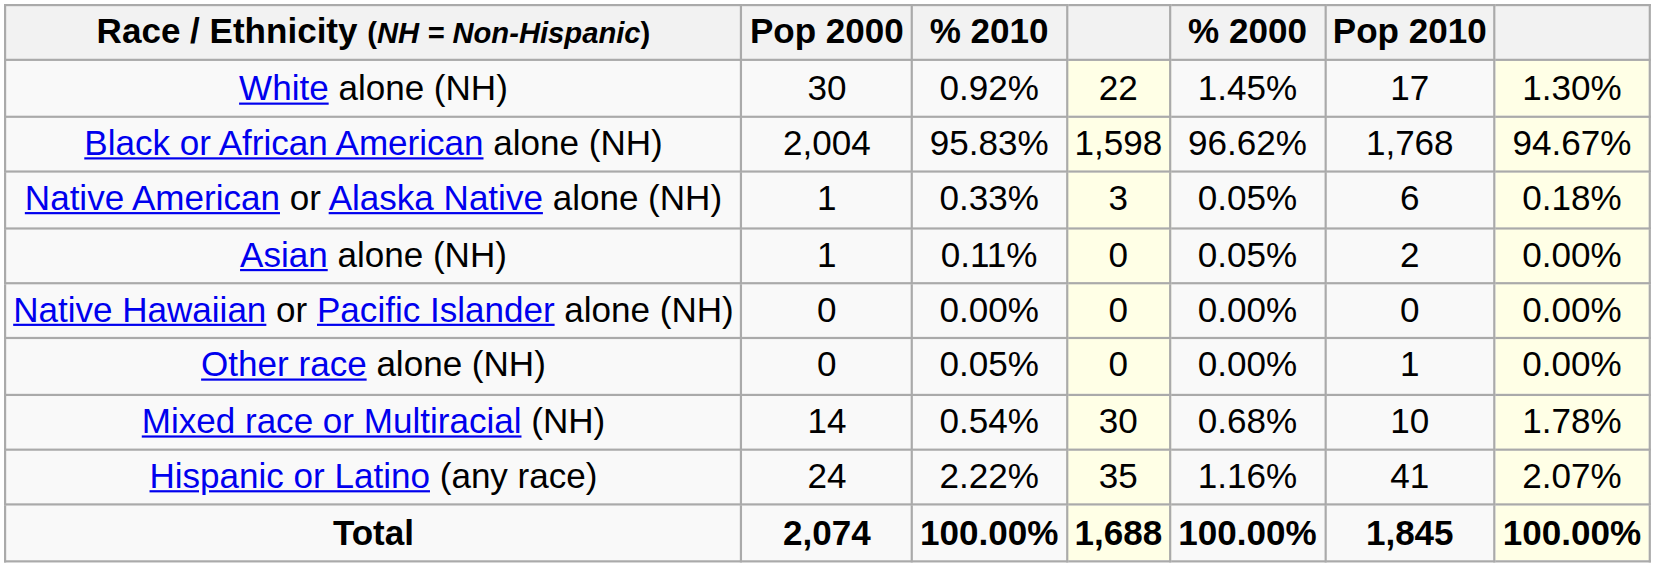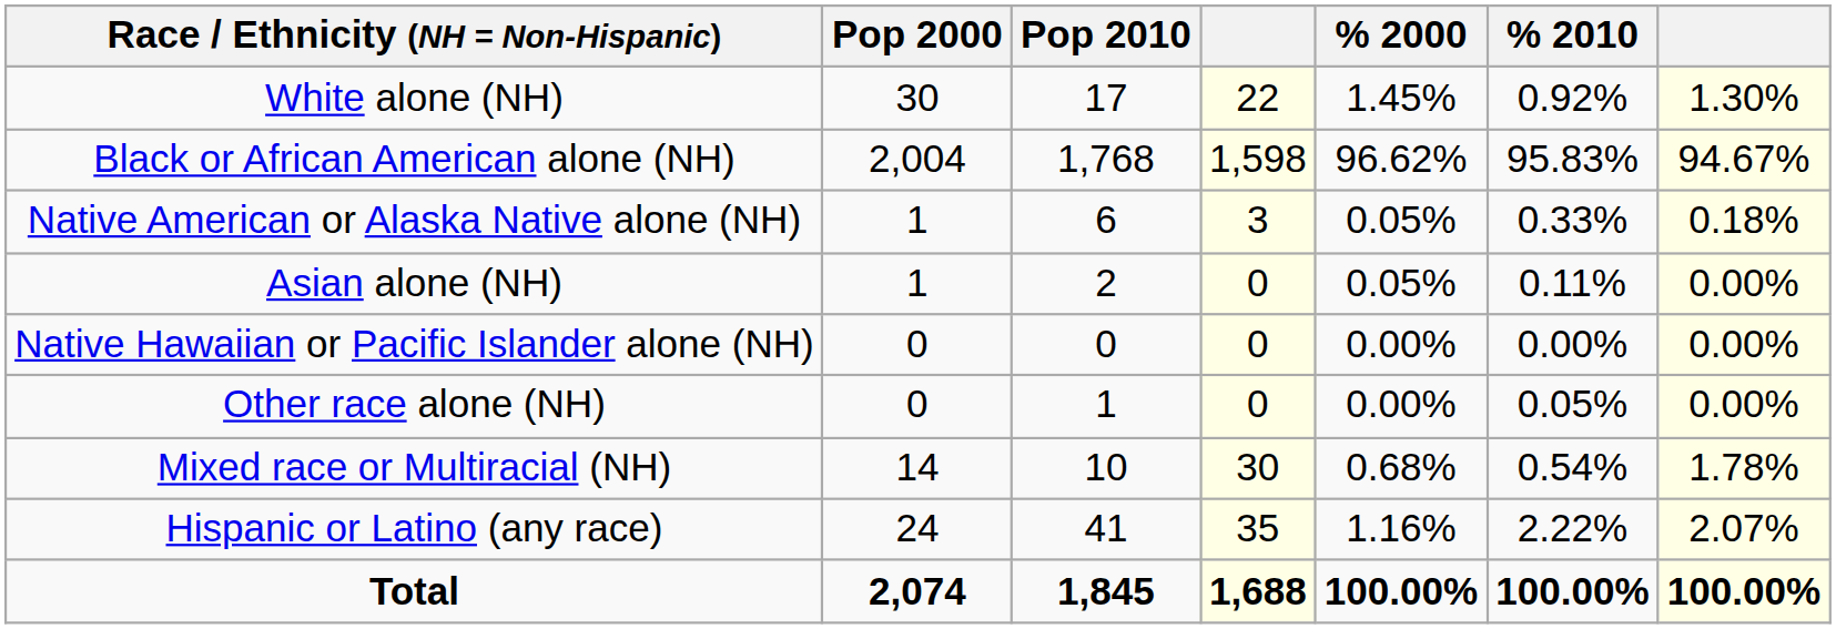columns swapped: Pop 2010 <-> % 2010
